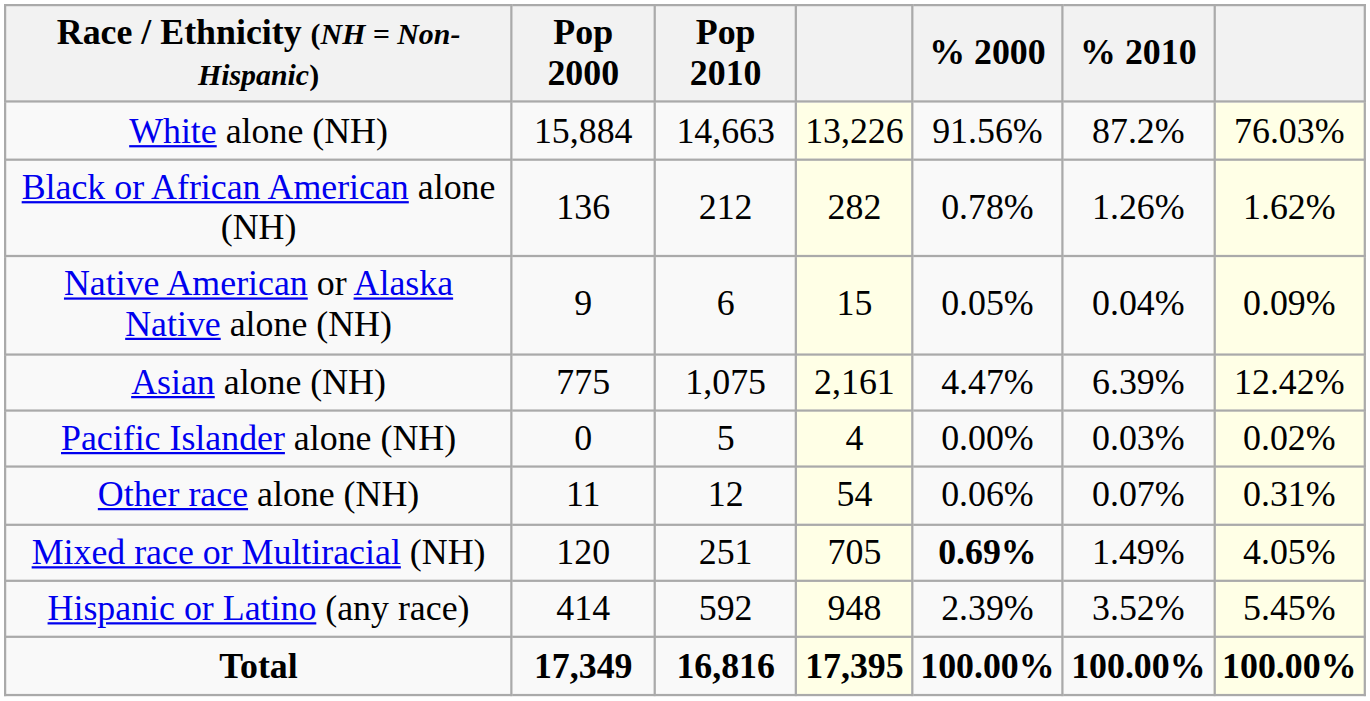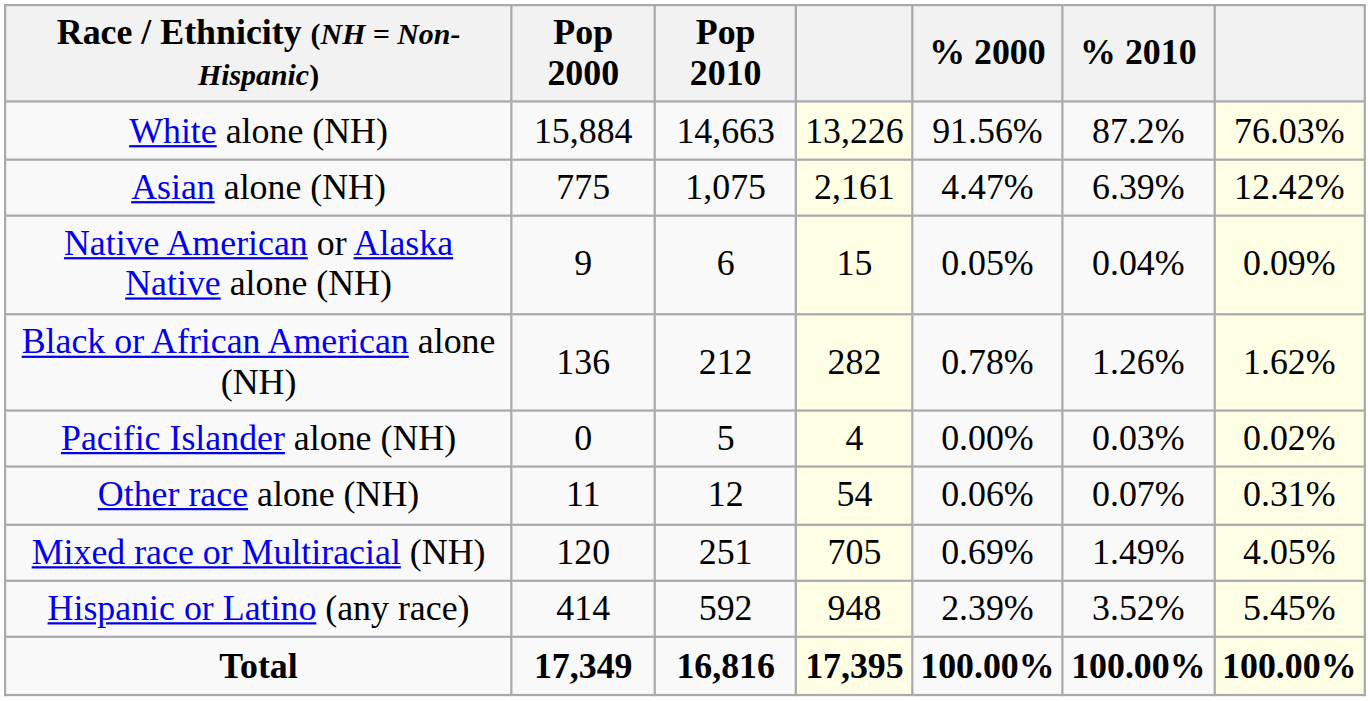rows swapped: Black or African American alone (NH) <-> Asian alone (NH)
Mixed race or Multiracial (NH) | % 2000: bold -> normal
